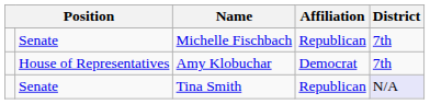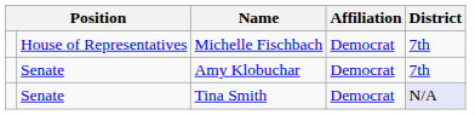Michelle Fischbach | column 2: Senate -> House of Representatives
Michelle Fischbach | Affiliation: Republican -> Democrat
Amy Klobuchar | column 2: House of Representatives -> Senate
Tina Smith | Affiliation: Republican -> Democrat
